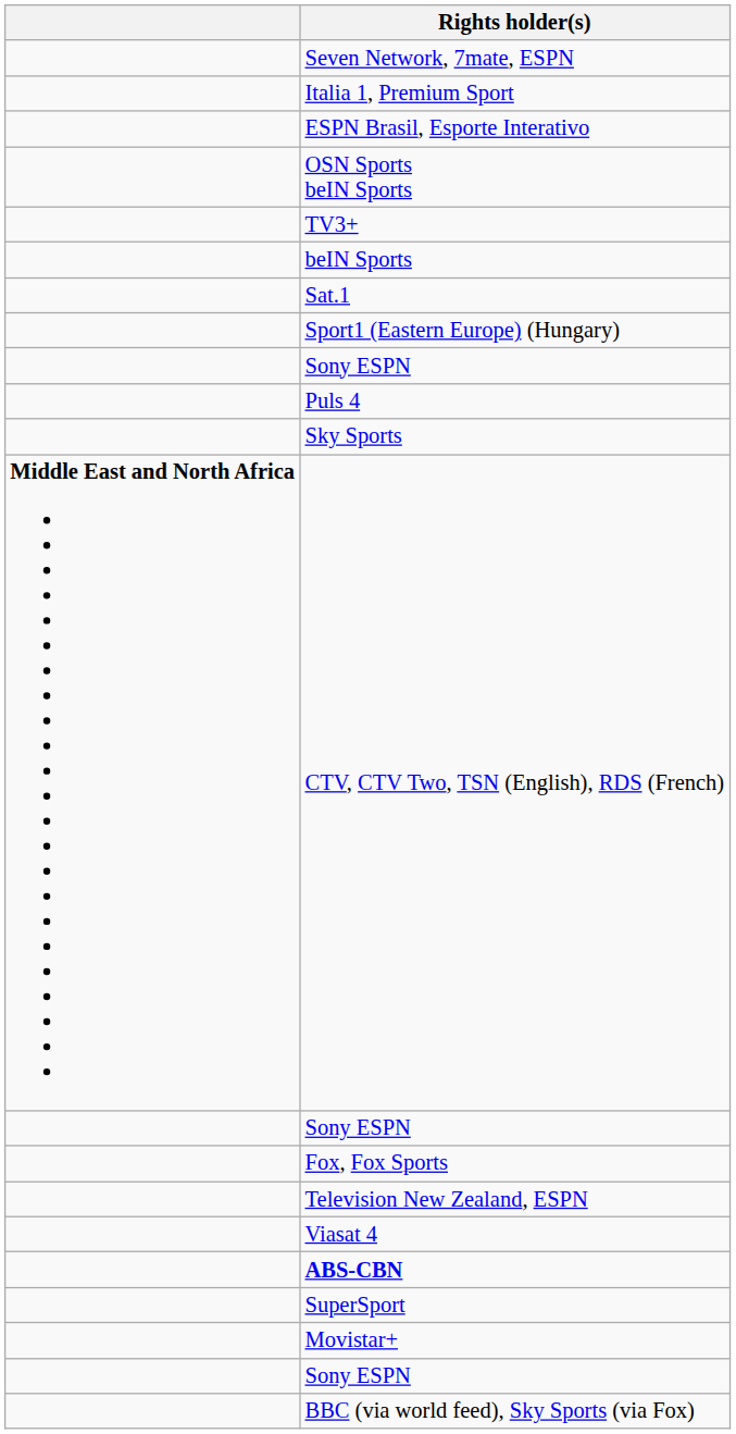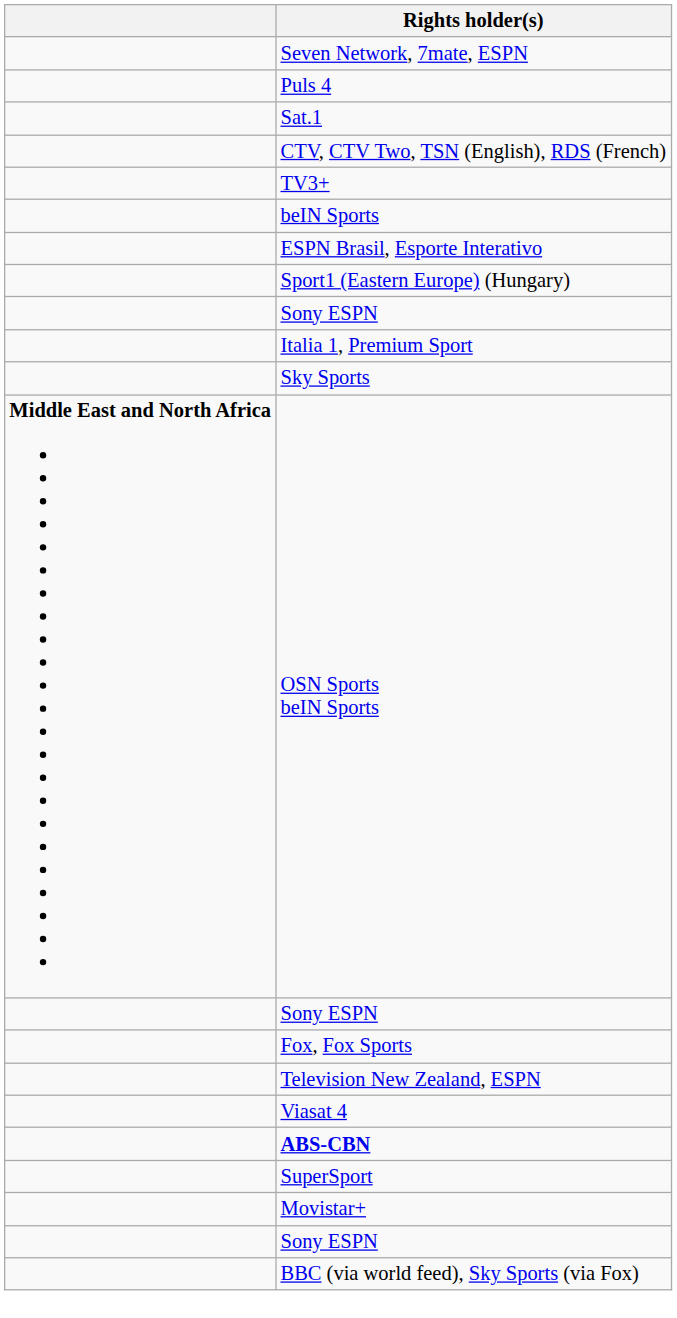row 3 | Rights holder(s): Italia 1, Premium Sport -> Puls 4
row 4 | Rights holder(s): ESPN Brasil, Esporte Interativo -> Sat.1
row 5 | Rights holder(s): OSN Sports beIN Sports -> CTV, CTV Two, TSN (English), RDS (French)
row 8 | Rights holder(s): Sat.1 -> ESPN Brasil, Esporte Interativo
row 11 | Rights holder(s): Puls 4 -> Italia 1, Premium Sport
row 13 | Rights holder(s): CTV, CTV Two, TSN (English), RDS (French) -> OSN Sports beIN Sports
